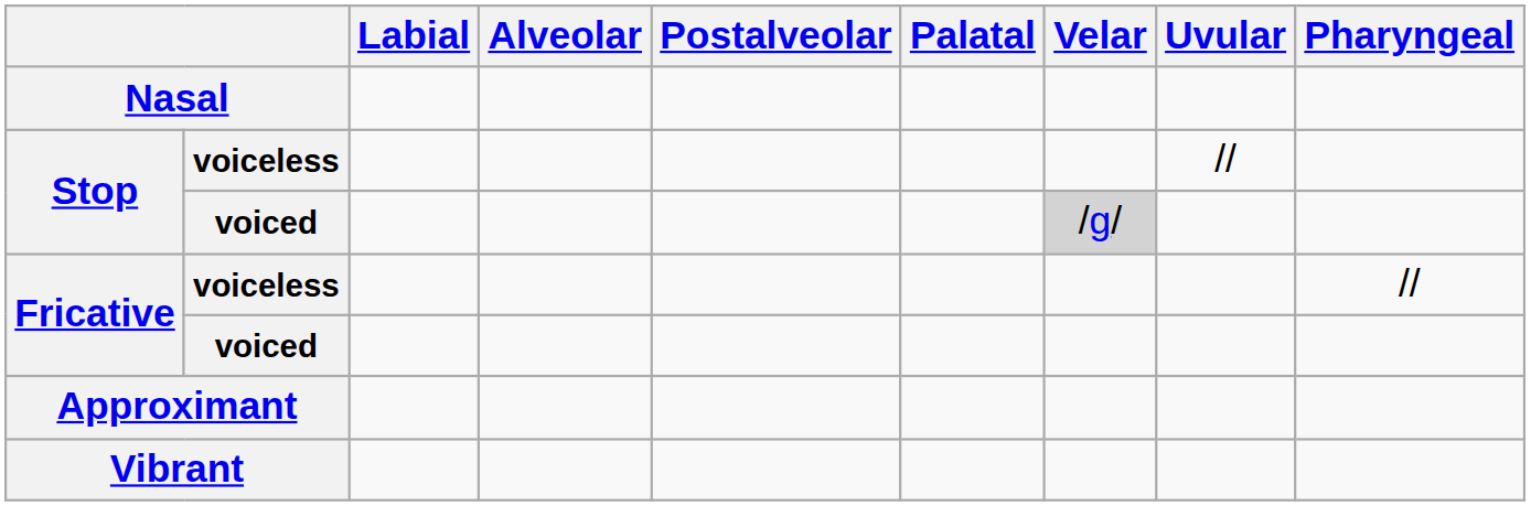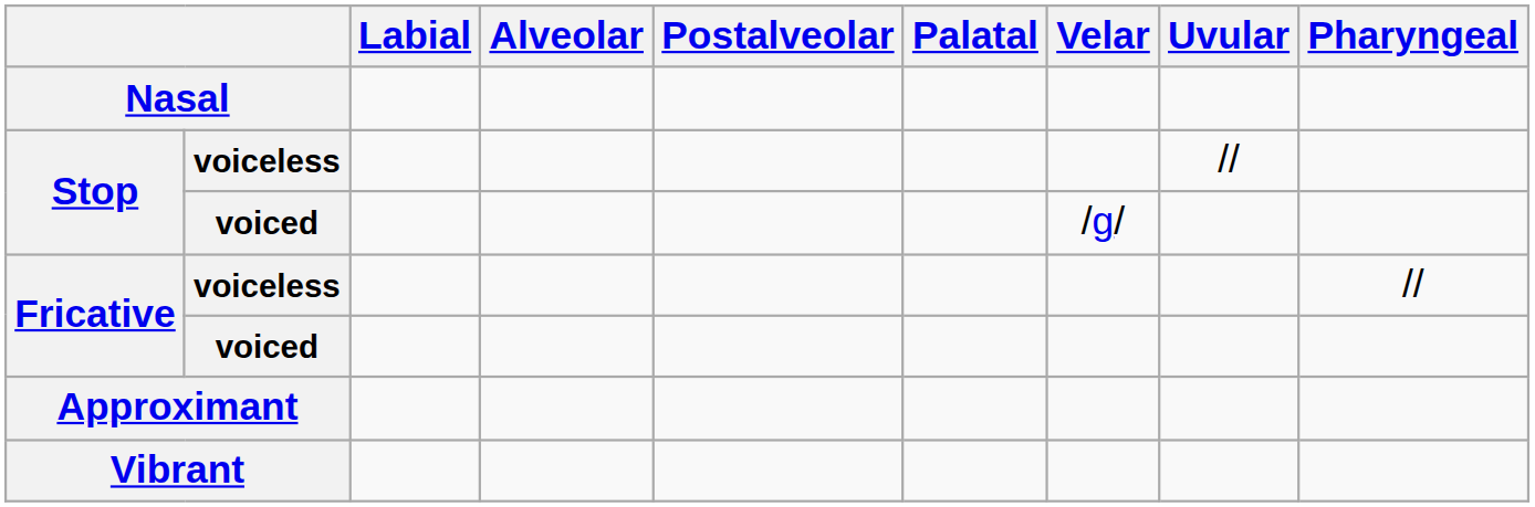Stop / voiced | Velar: lightgrey background -> no background
